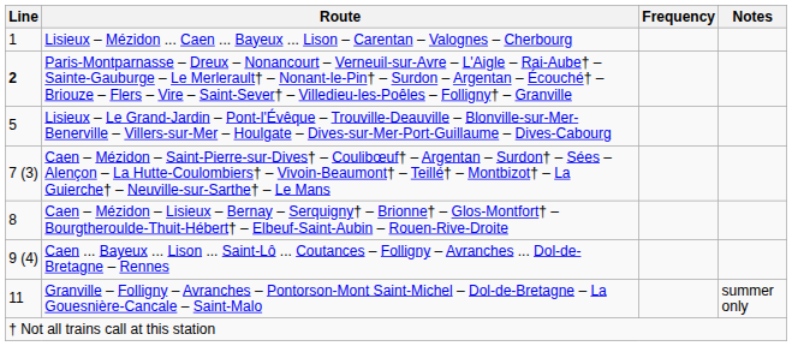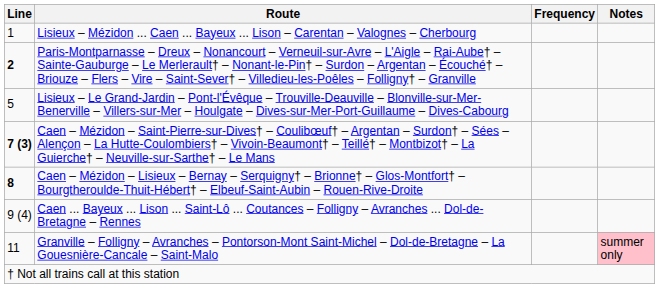row 5 | Line: normal -> bold
row 6 | Line: normal -> bold
row 8 | Notes: no background -> pink background
